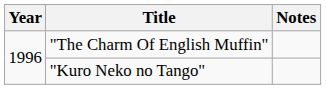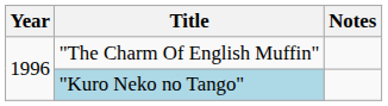"Kuro Neko no Tango" | Title: no background -> lightblue background
